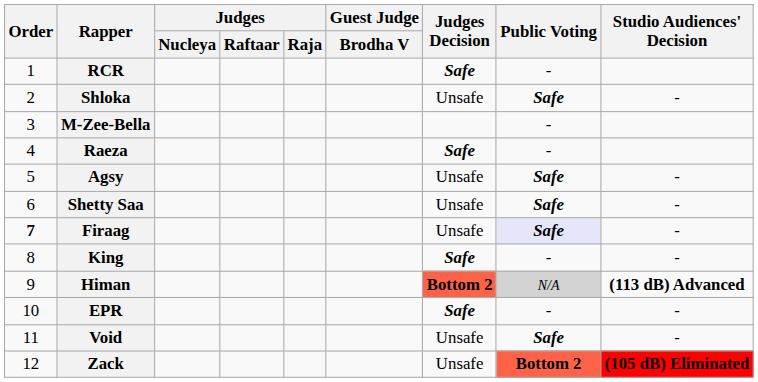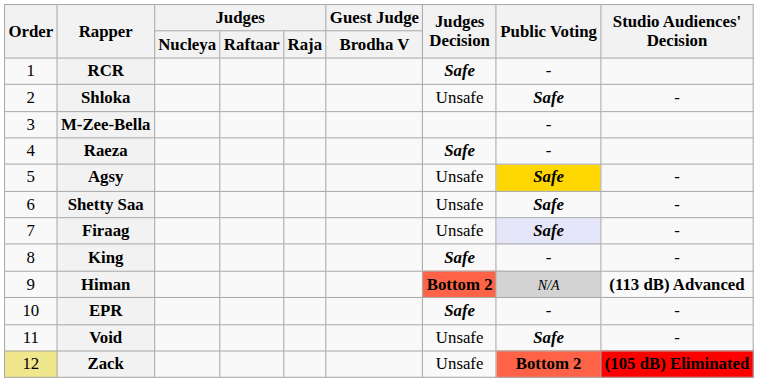Agsy | Public Voting: no background -> gold background
Firaag | Order: bold -> normal
Zack | Order: no background -> khaki background
